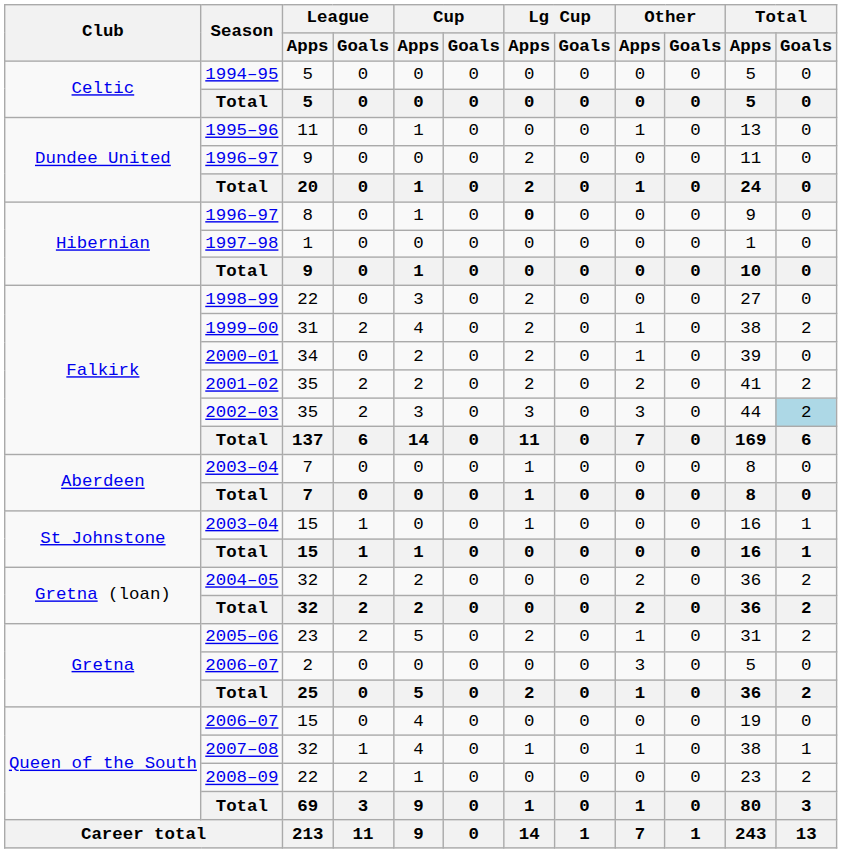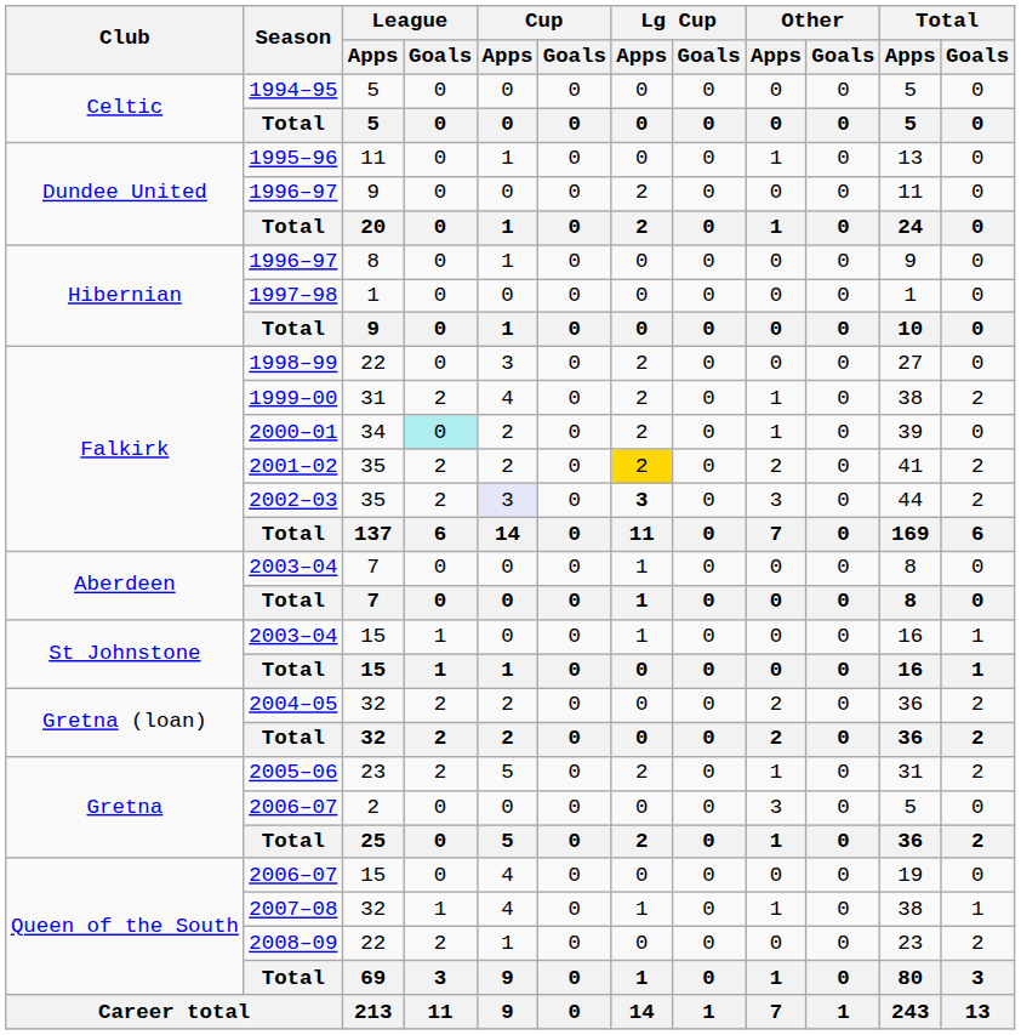1996–97 / 8 | Lg Cup / Apps: bold -> normal
2000–01 | League / Goals: no background -> paleturquoise background
2001–02 | Lg Cup / Apps: no background -> gold background
2002–03 | Cup / Apps: no background -> lavender background
2002–03 | Lg Cup / Apps: normal -> bold
2002–03 | Total / Goals: lightblue background -> no background
